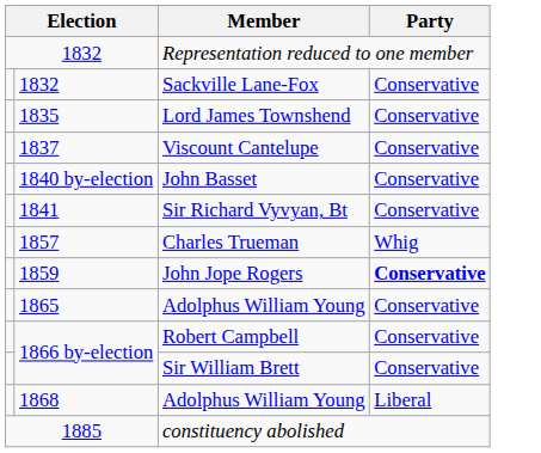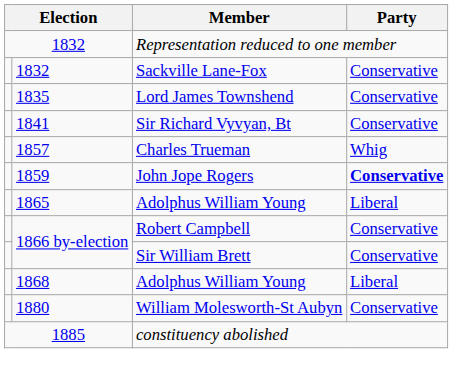- row: 1837 | Viscount Cantelupe | Conservative
- row: 1840 by-election | John Basset | Conservative
1865 / Adolphus William Young | Party: Conservative -> Liberal
+ row: 1880 | William Molesworth-St Aubyn | Conservative
